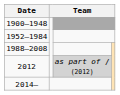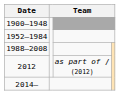2012 | column 3: lightgrey background -> no background
